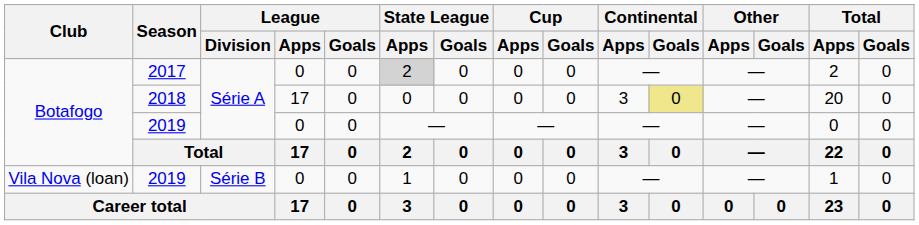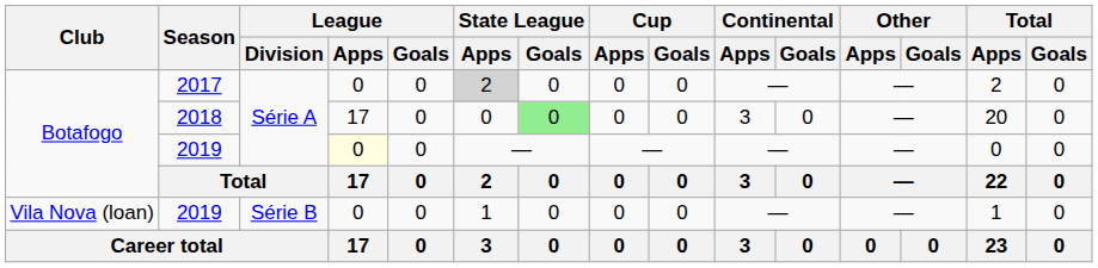2018 | State League / Goals: no background -> lightgreen background
2018 | Continental / Goals: khaki background -> no background
Botafogo / 2019 | League / Apps: no background -> lightyellow background
